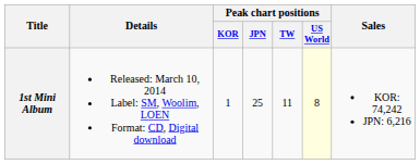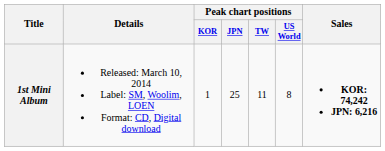1st Mini Album | Peak chart positions / US World: lightyellow background -> no background
1st Mini Album | Sales: normal -> bold
